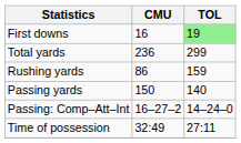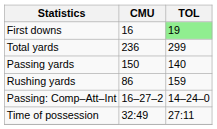rows swapped: Rushing yards <-> Passing yards
